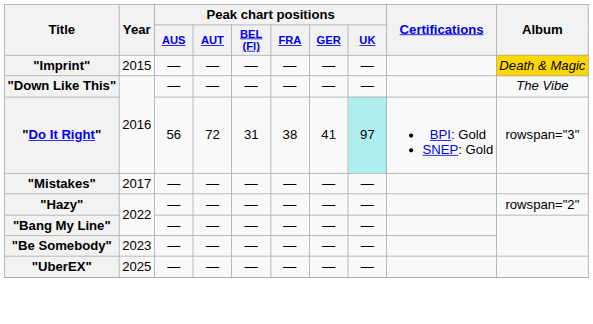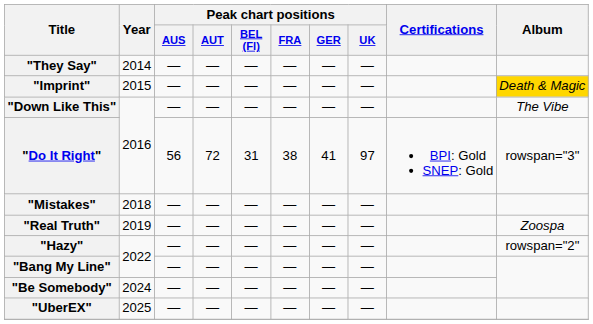+ row: "They Say" | 2014 | — | — | — | — | — | —
"Do It Right" | Peak chart positions / UK: paleturquoise background -> no background
"Mistakes" | Year: 2017 -> 2018
+ row: "Real Truth" | 2019 | — | — | — | — | — | — | Zoospa
"Be Somebody" | Year: 2023 -> 2024
